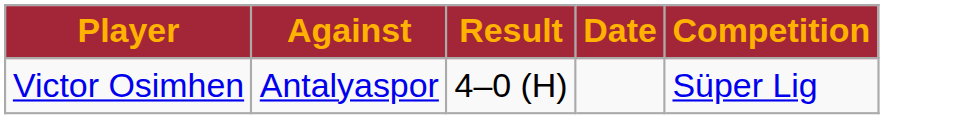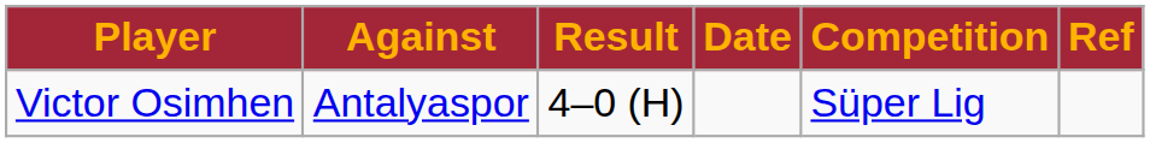+ column: Ref
